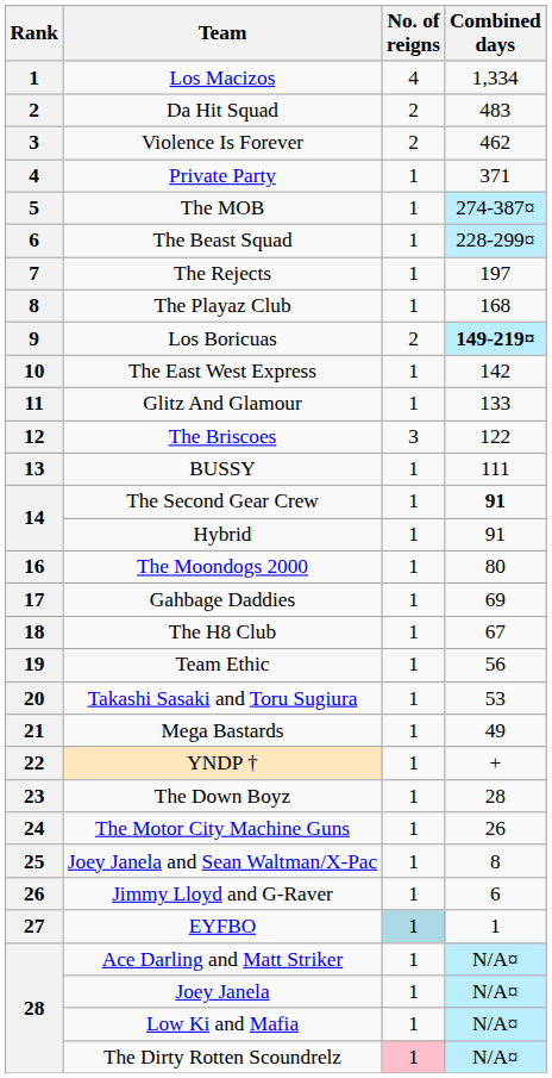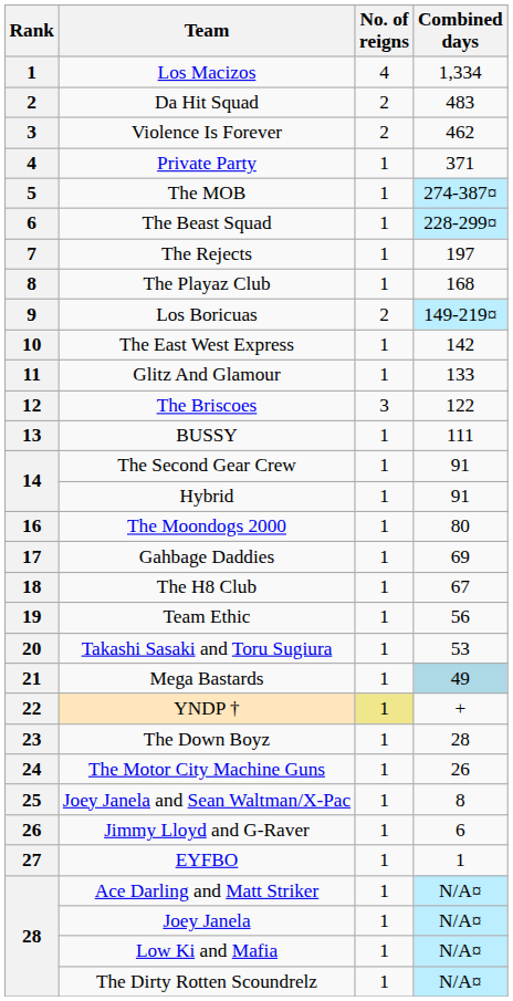Los Boricuas | Combined days: bold -> normal
The Second Gear Crew | Combined days: bold -> normal
Mega Bastards | Combined days: no background -> lightblue background
YNDP † | No. of reigns: no background -> khaki background
EYFBO | No. of reigns: lightblue background -> no background
The Dirty Rotten Scoundrelz | No. of reigns: pink background -> no background
